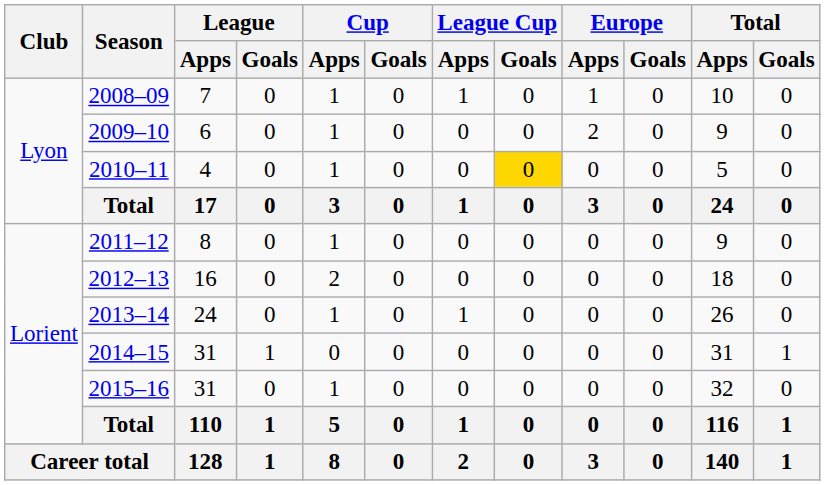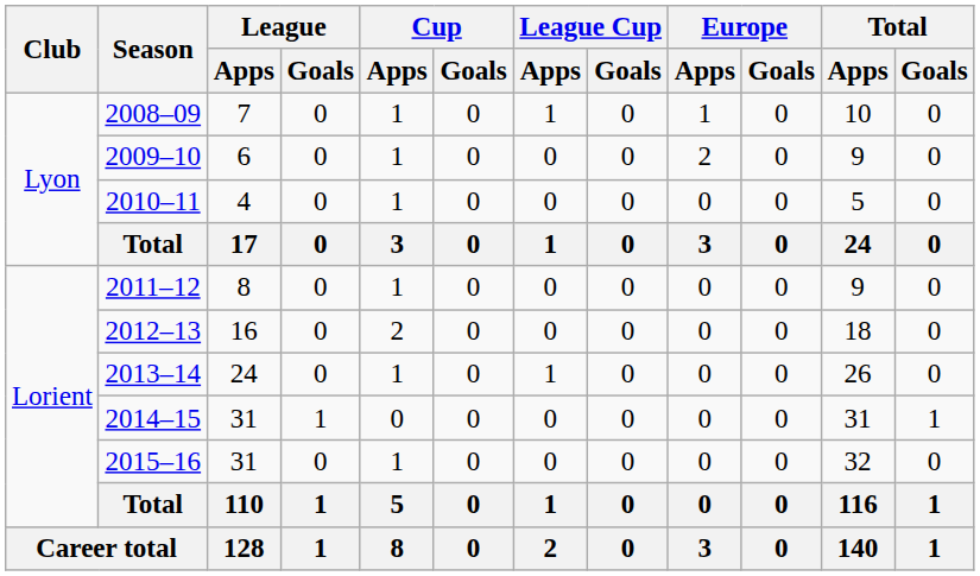2010–11 | League Cup / Goals: gold background -> no background
